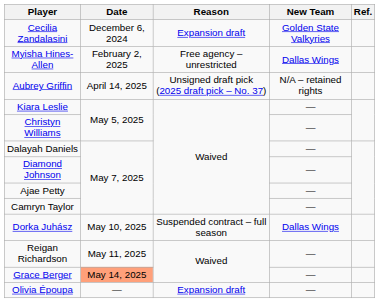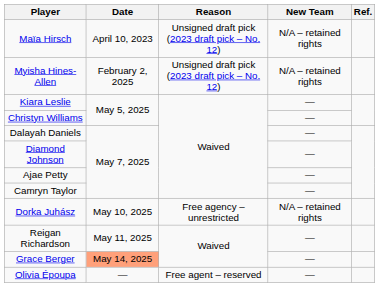+ row: Maïa Hirsch | April 10, 2023 | Unsigned draft pick (2023 draft pick – No. 12) | N/A – retained rights
- row: Cecilia Zandalasini | December 6, 2024 | Expansion draft | Golden State Valkyries
Myisha Hines-Allen | Reason: Free agency – unrestricted -> Unsigned draft pick (2023 draft pick – No. 12)
Myisha Hines-Allen | New Team: Dallas Wings -> N/A – retained rights
- row: Aubrey Griffin | April 14, 2025 | Unsigned draft pick (2025 draft pick – No. 37) | N/A – retained rights
Dorka Juhász | Reason: Suspended contract – full season -> Free agency – unrestricted
Dorka Juhász | New Team: Dallas Wings -> N/A – retained rights
Olivia Époupa | Reason: Expansion draft -> Free agent – reserved
